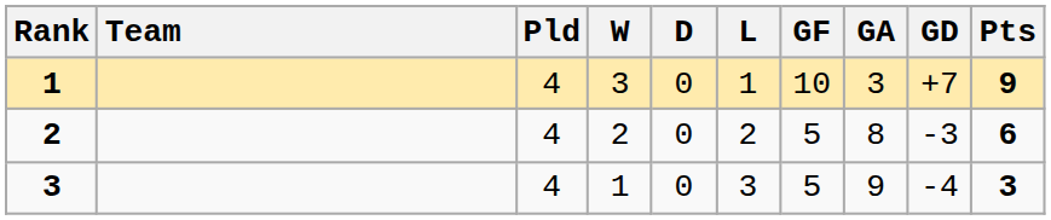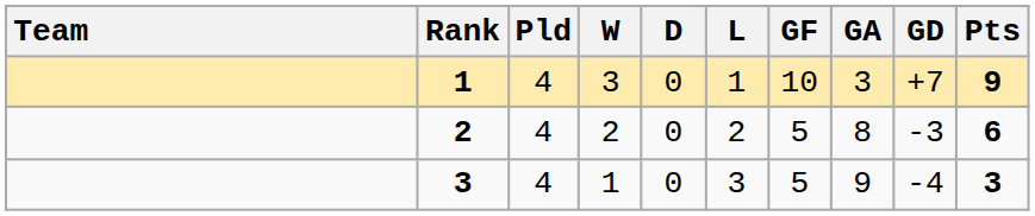columns swapped: Rank <-> Team
